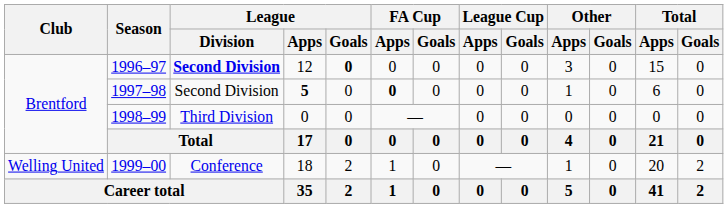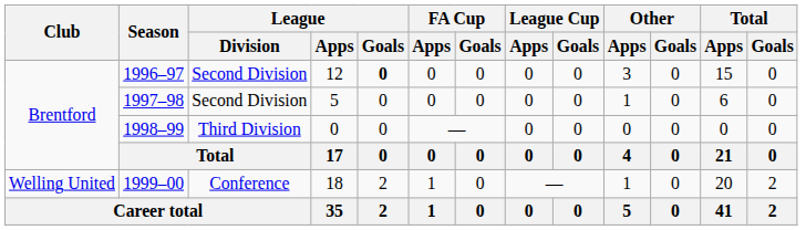1996–97 | League / Division: bold -> normal
1997–98 | League / Apps: bold -> normal
1997–98 | FA Cup / Apps: bold -> normal
